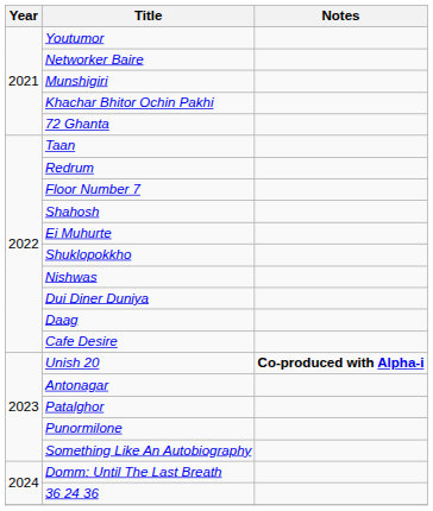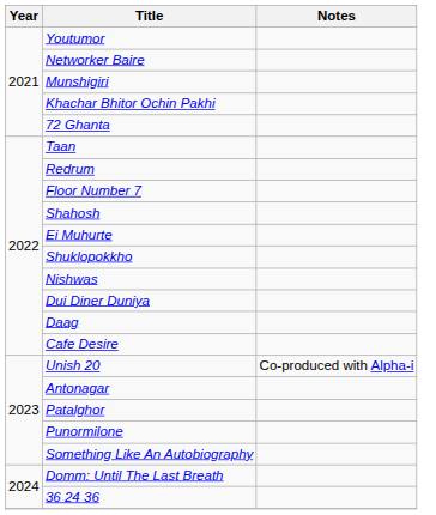Unish 20 | Notes: bold -> normal
